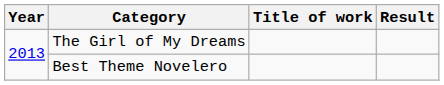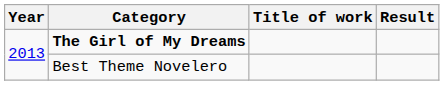The Girl of My Dreams | Category: normal -> bold
